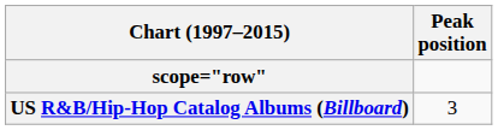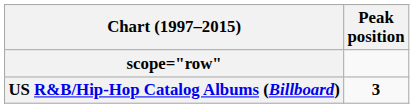US R&B/Hip-Hop Catalog Albums (Billboard) | Peak position: normal -> bold
